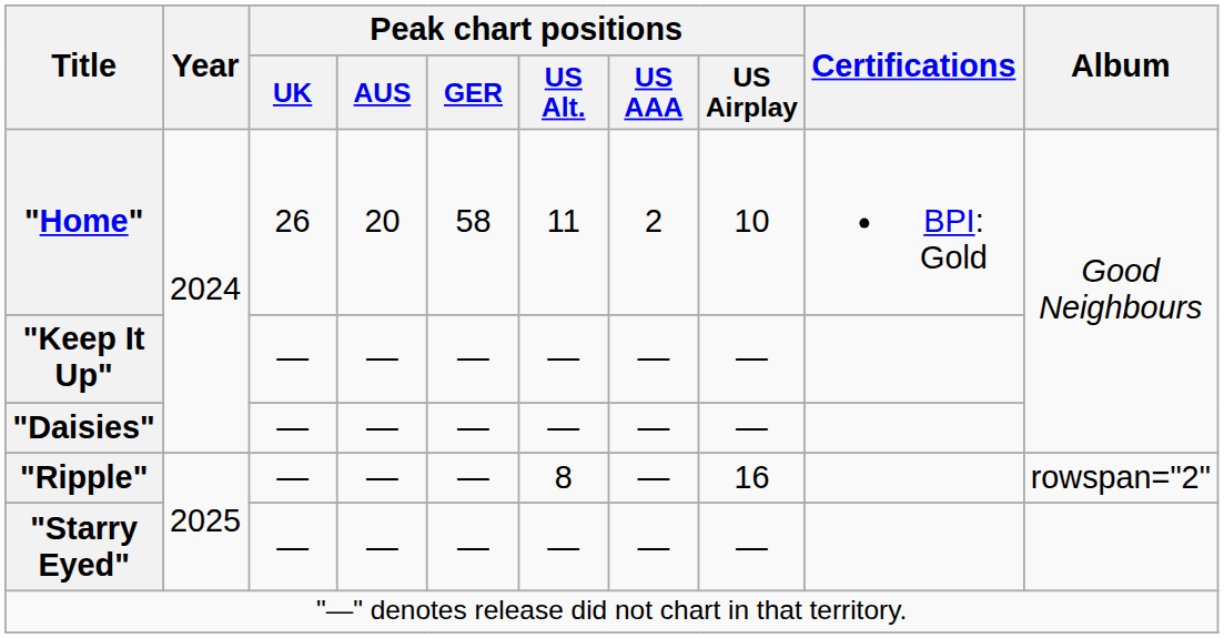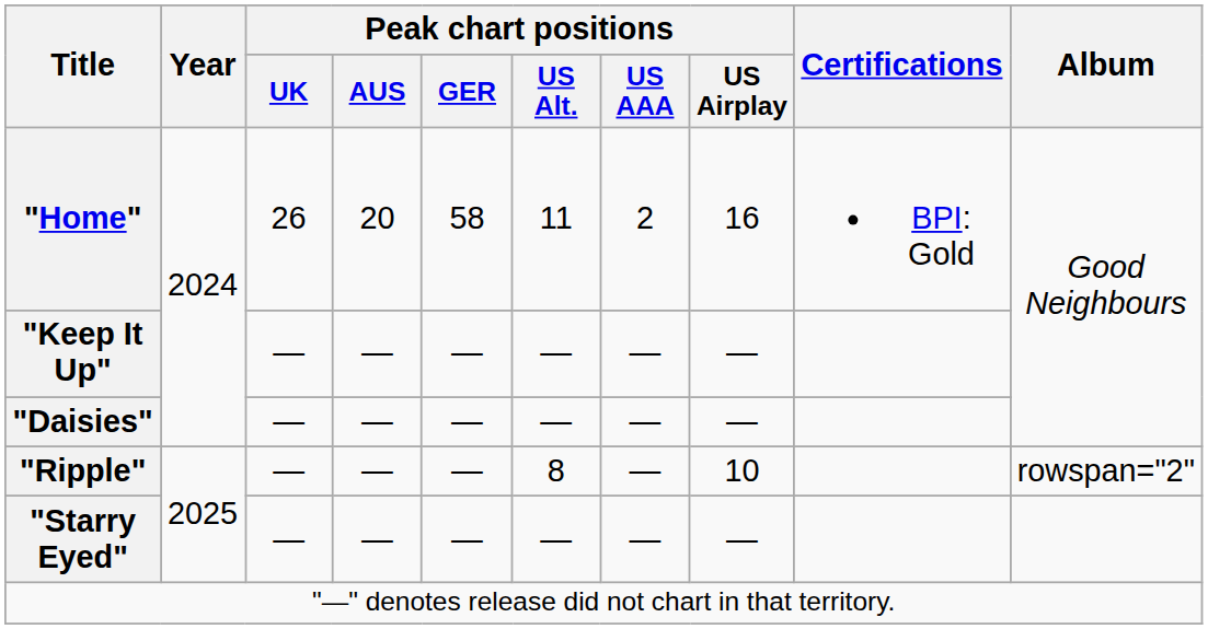"Home" | Peak chart positions / US Airplay: 10 -> 16
"Ripple" | Peak chart positions / US Airplay: 16 -> 10
